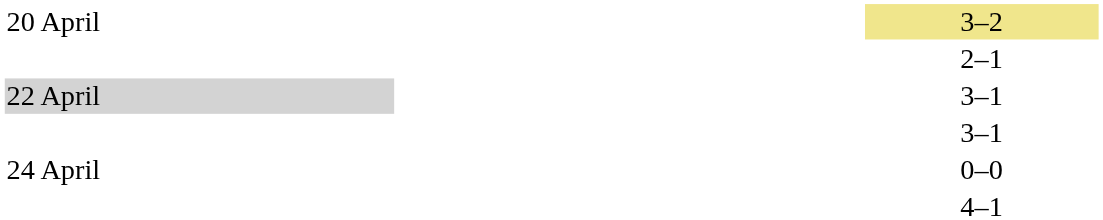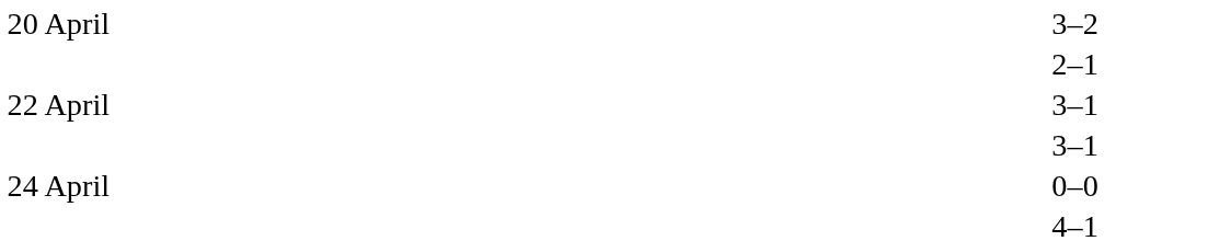3–2 | column 2: khaki background -> no background
22 April / 3–1 | column 1: lightgrey background -> no background
